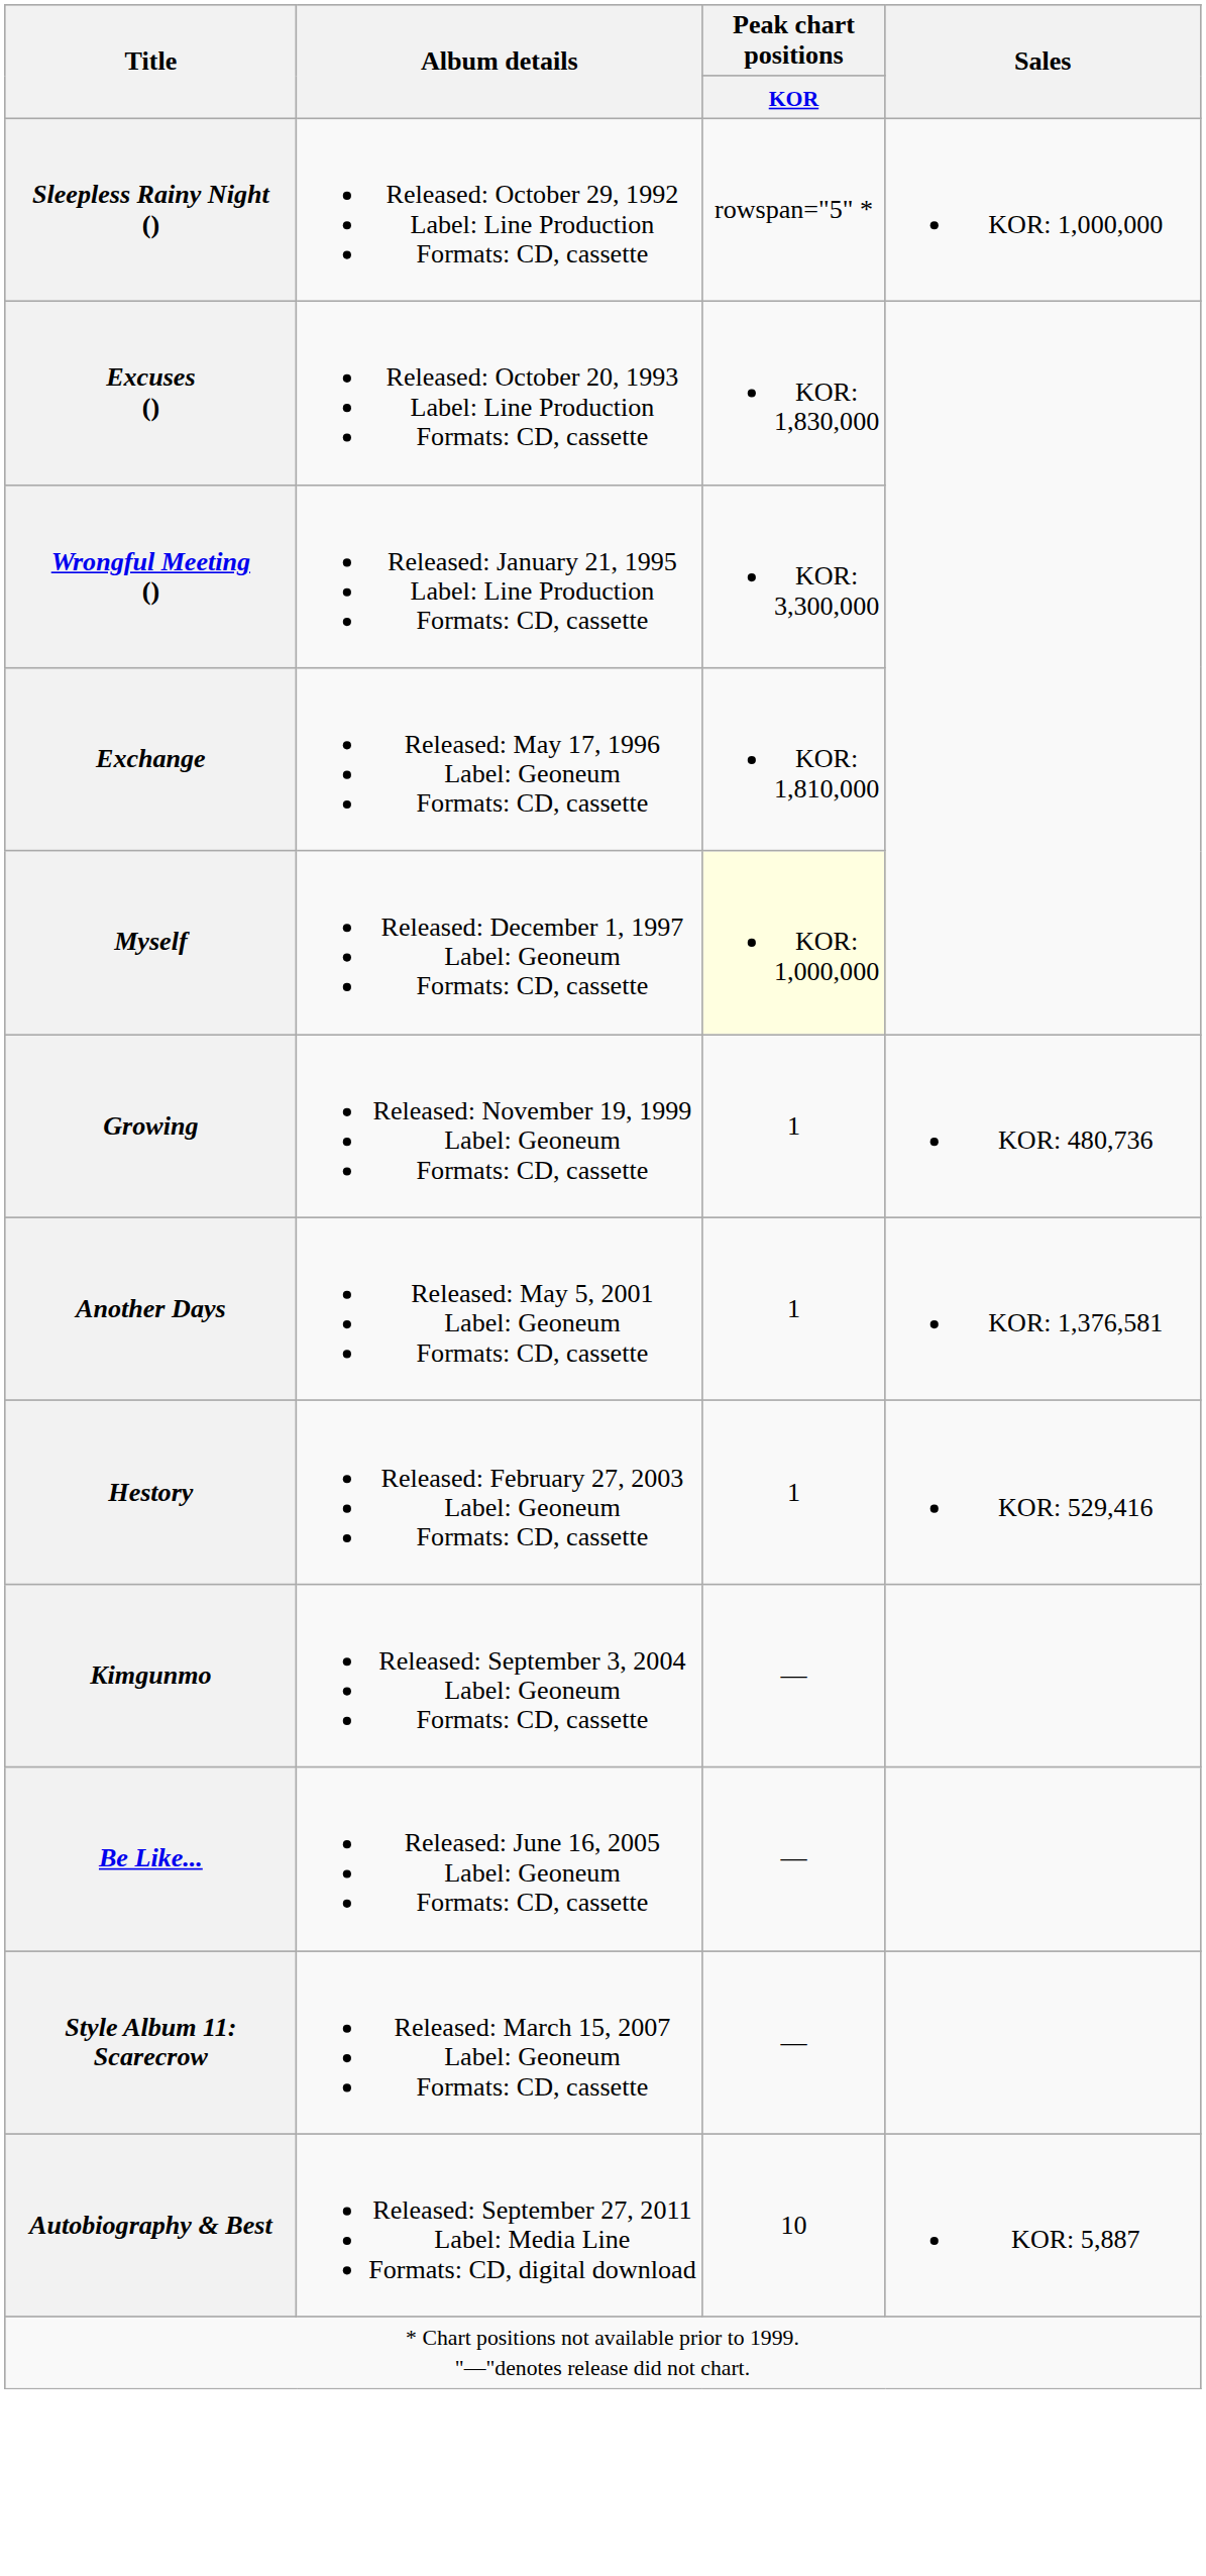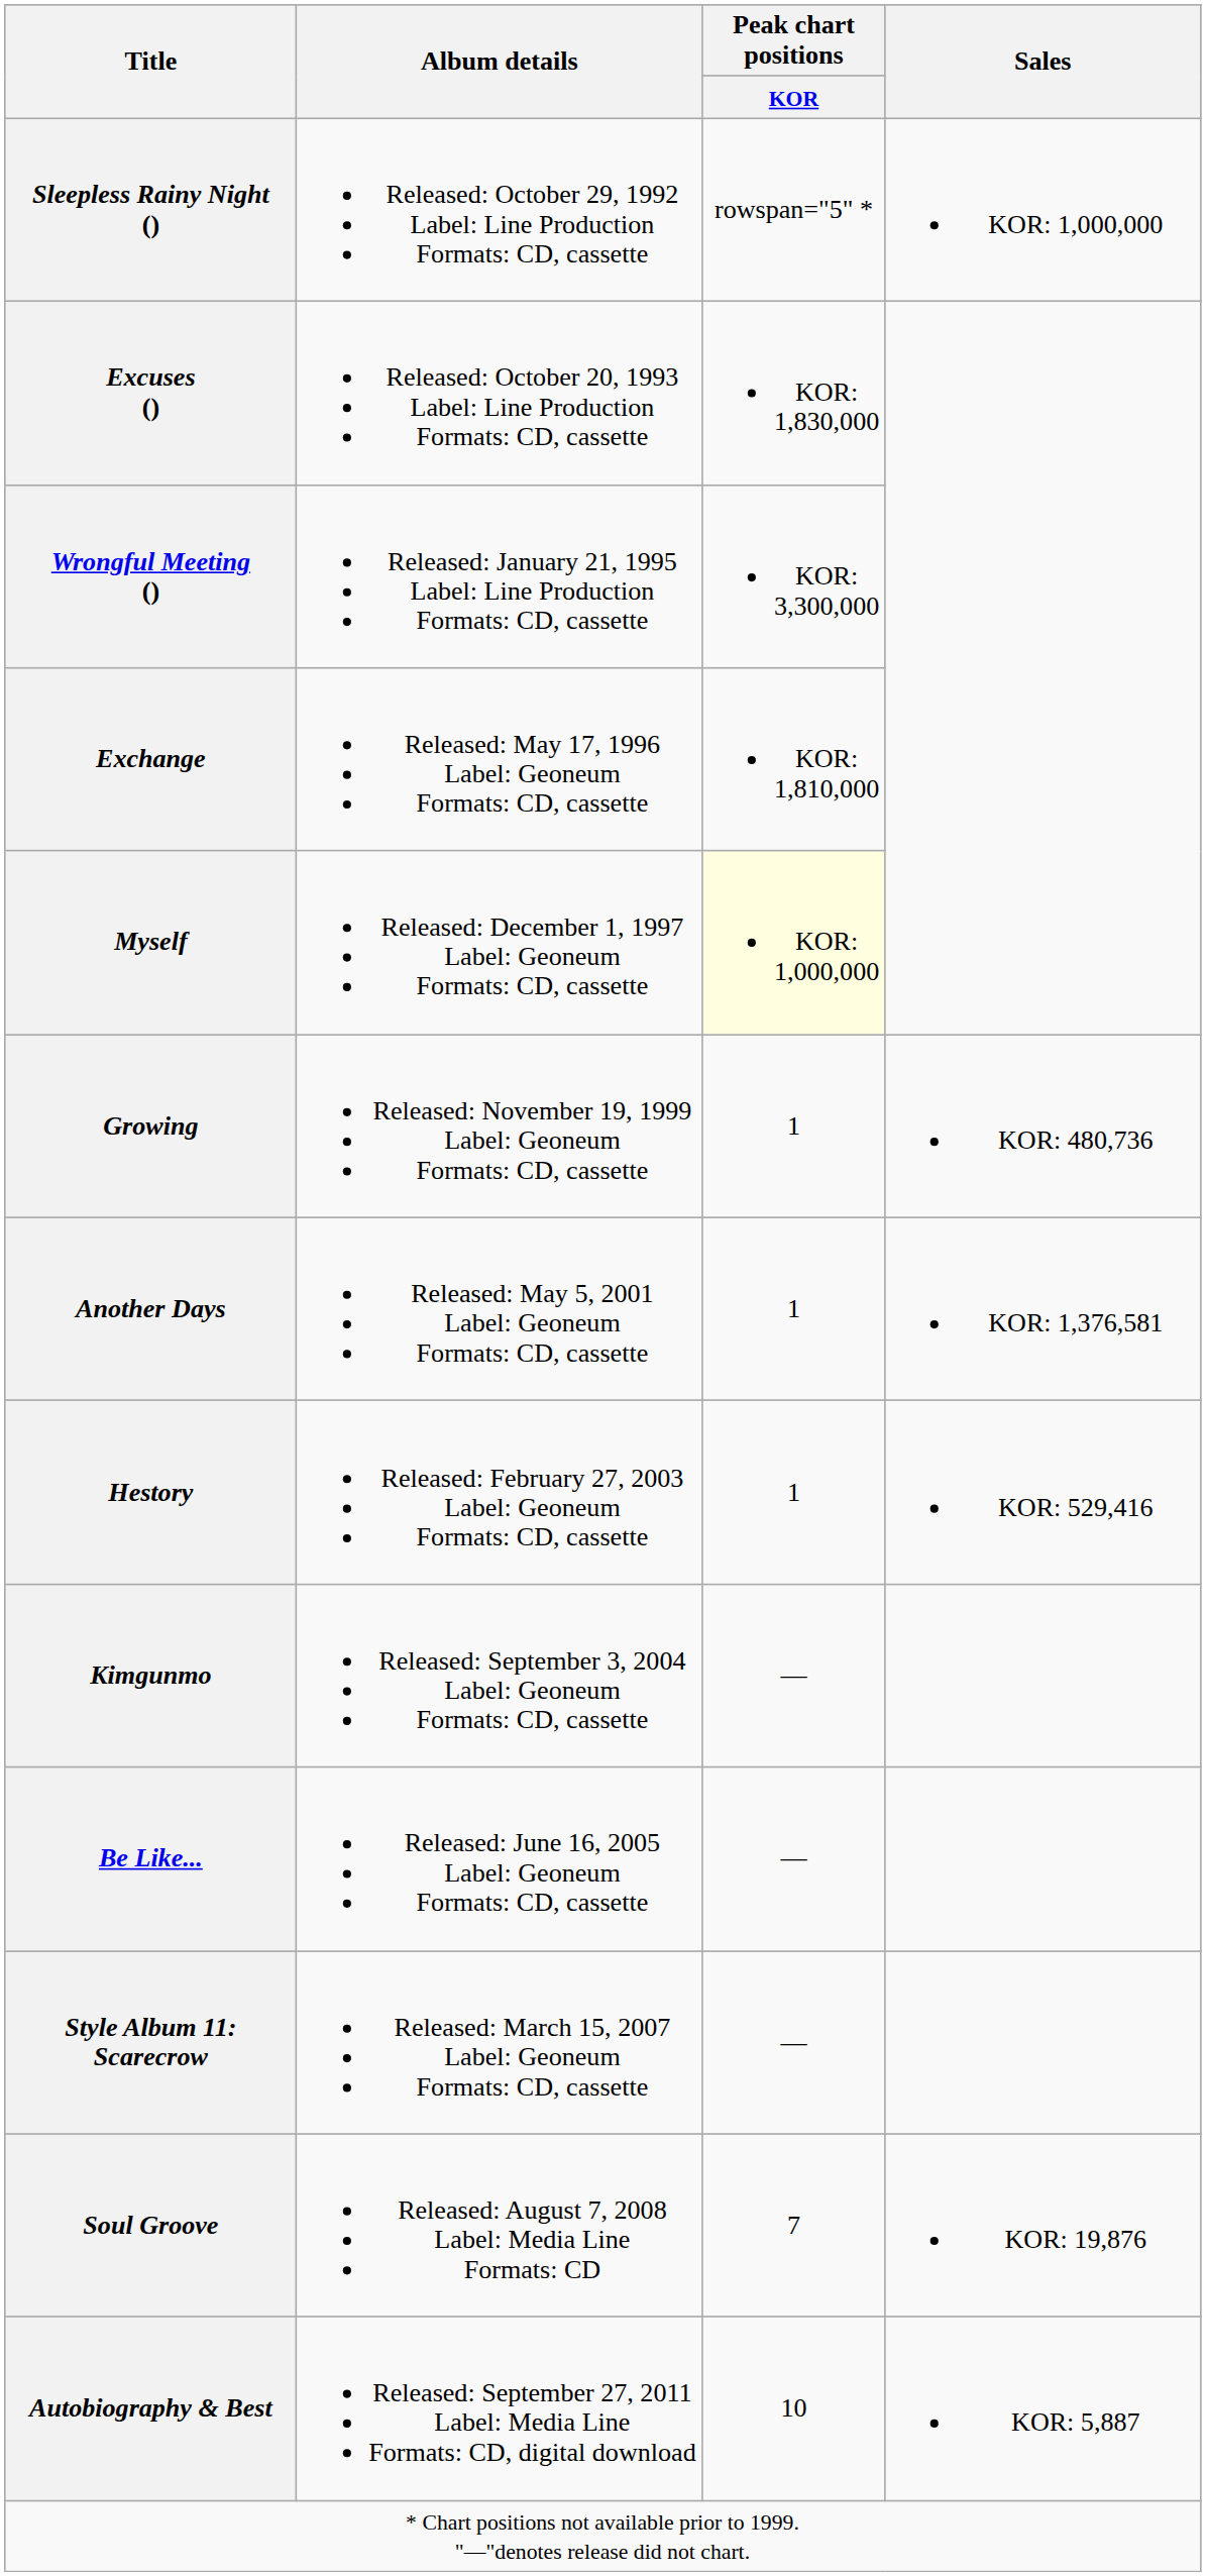+ row: Soul Groove | Released: August 7, 2008 Label: Media Line Formats: CD | 7 | KOR: 19,876
